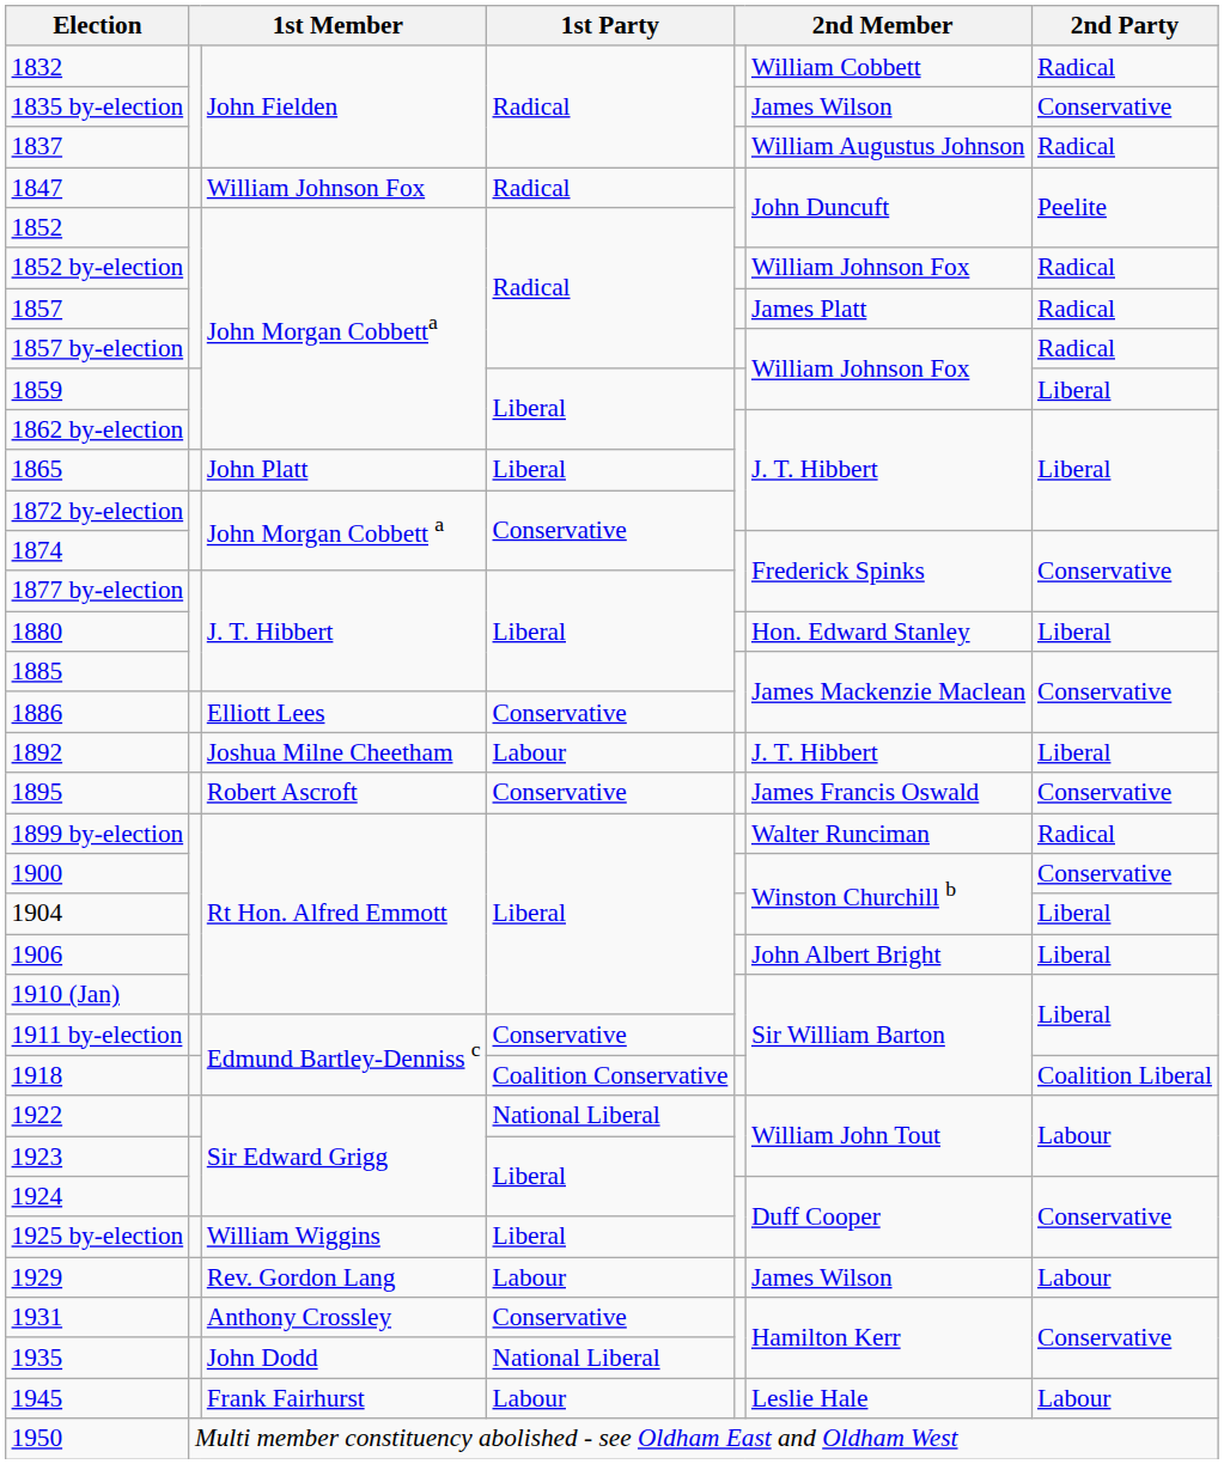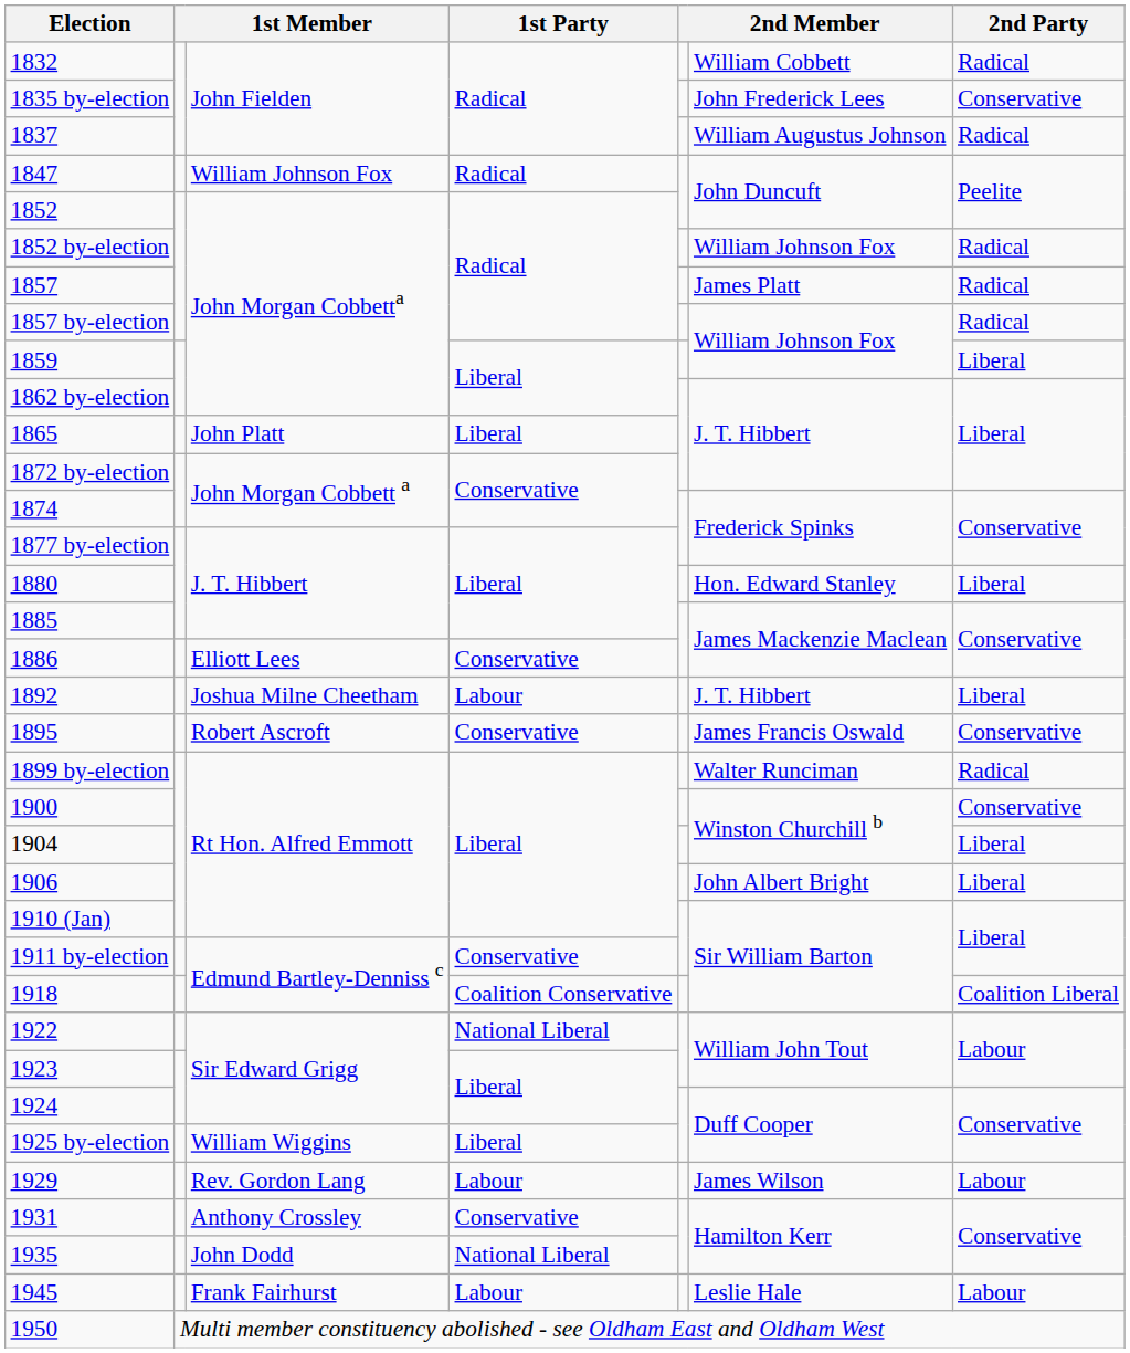1835 by-election | column 6: James Wilson -> John Frederick Lees
